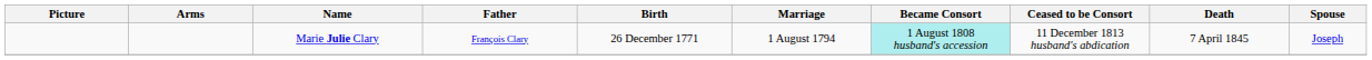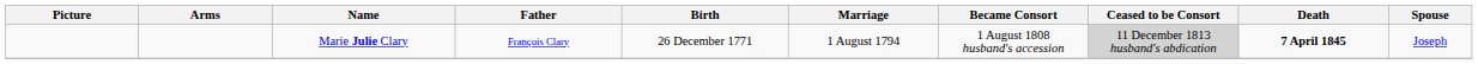Marie Julie Clary | Became Consort: paleturquoise background -> no background
Marie Julie Clary | Ceased to be Consort: no background -> lightgrey background
Marie Julie Clary | Death: normal -> bold
